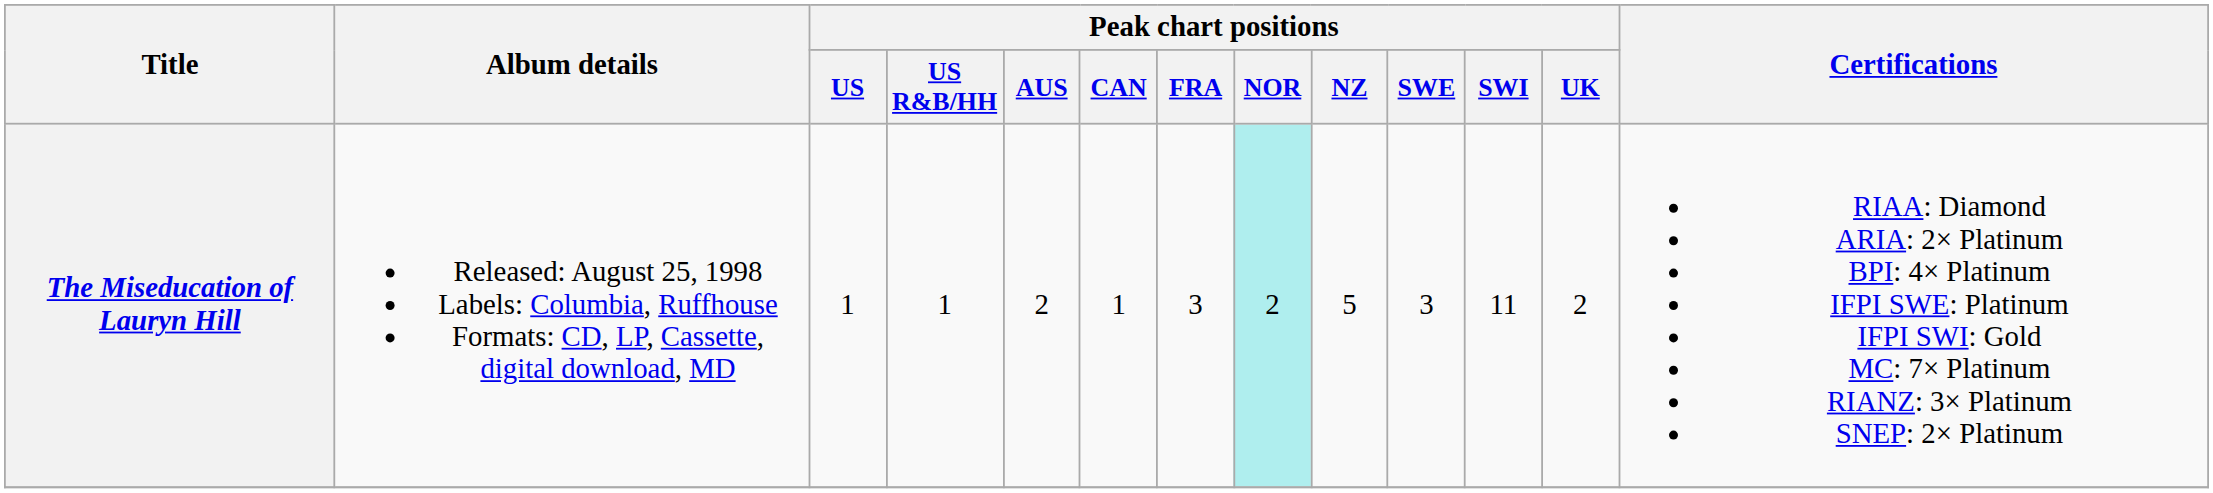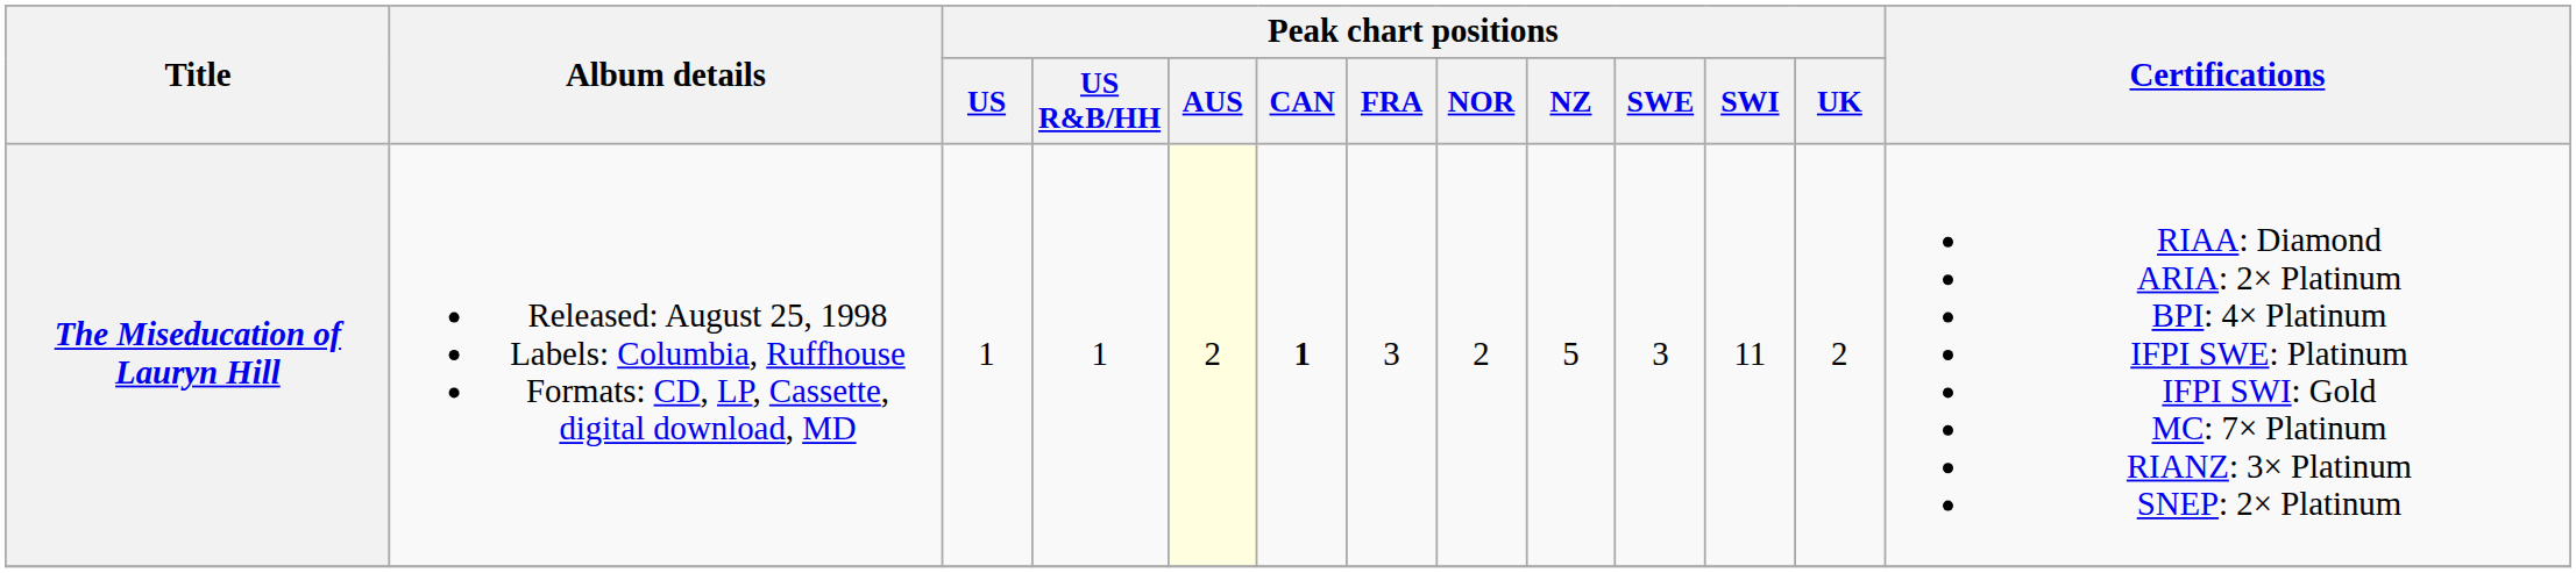The Miseducation of Lauryn Hill | Peak chart positions / AUS: no background -> lightyellow background
The Miseducation of Lauryn Hill | Peak chart positions / CAN: normal -> bold
The Miseducation of Lauryn Hill | Peak chart positions / NOR: paleturquoise background -> no background
